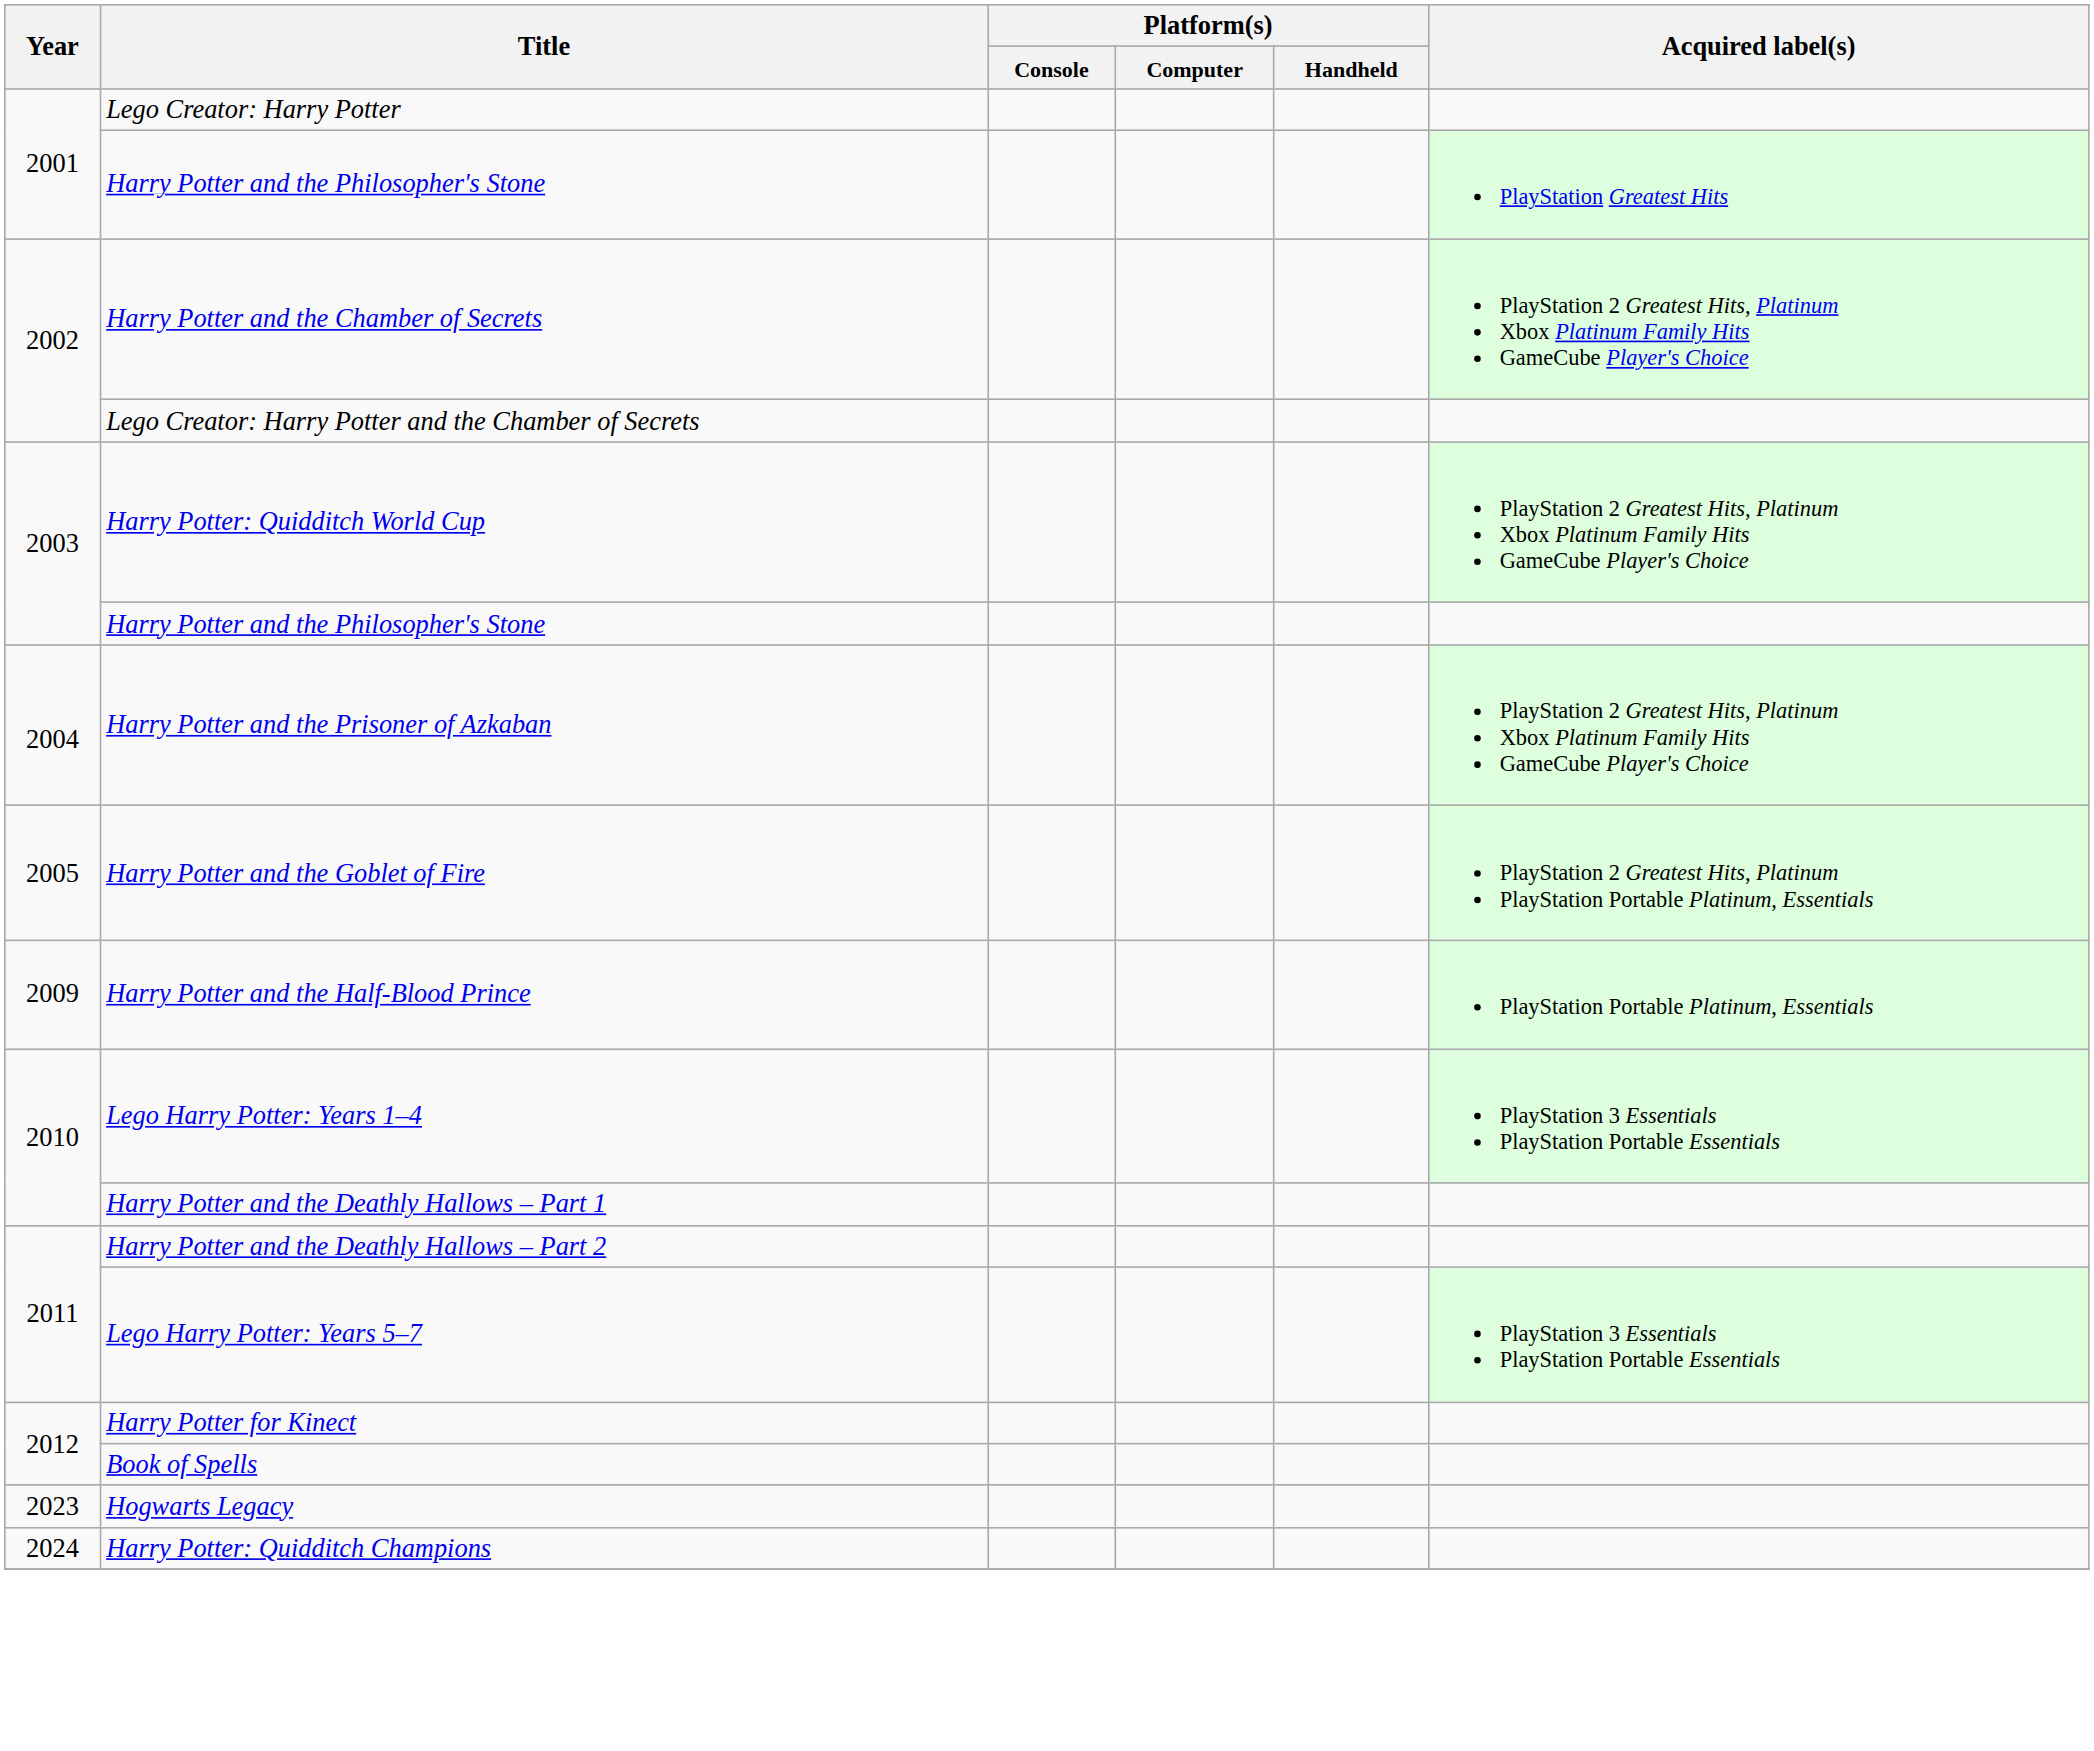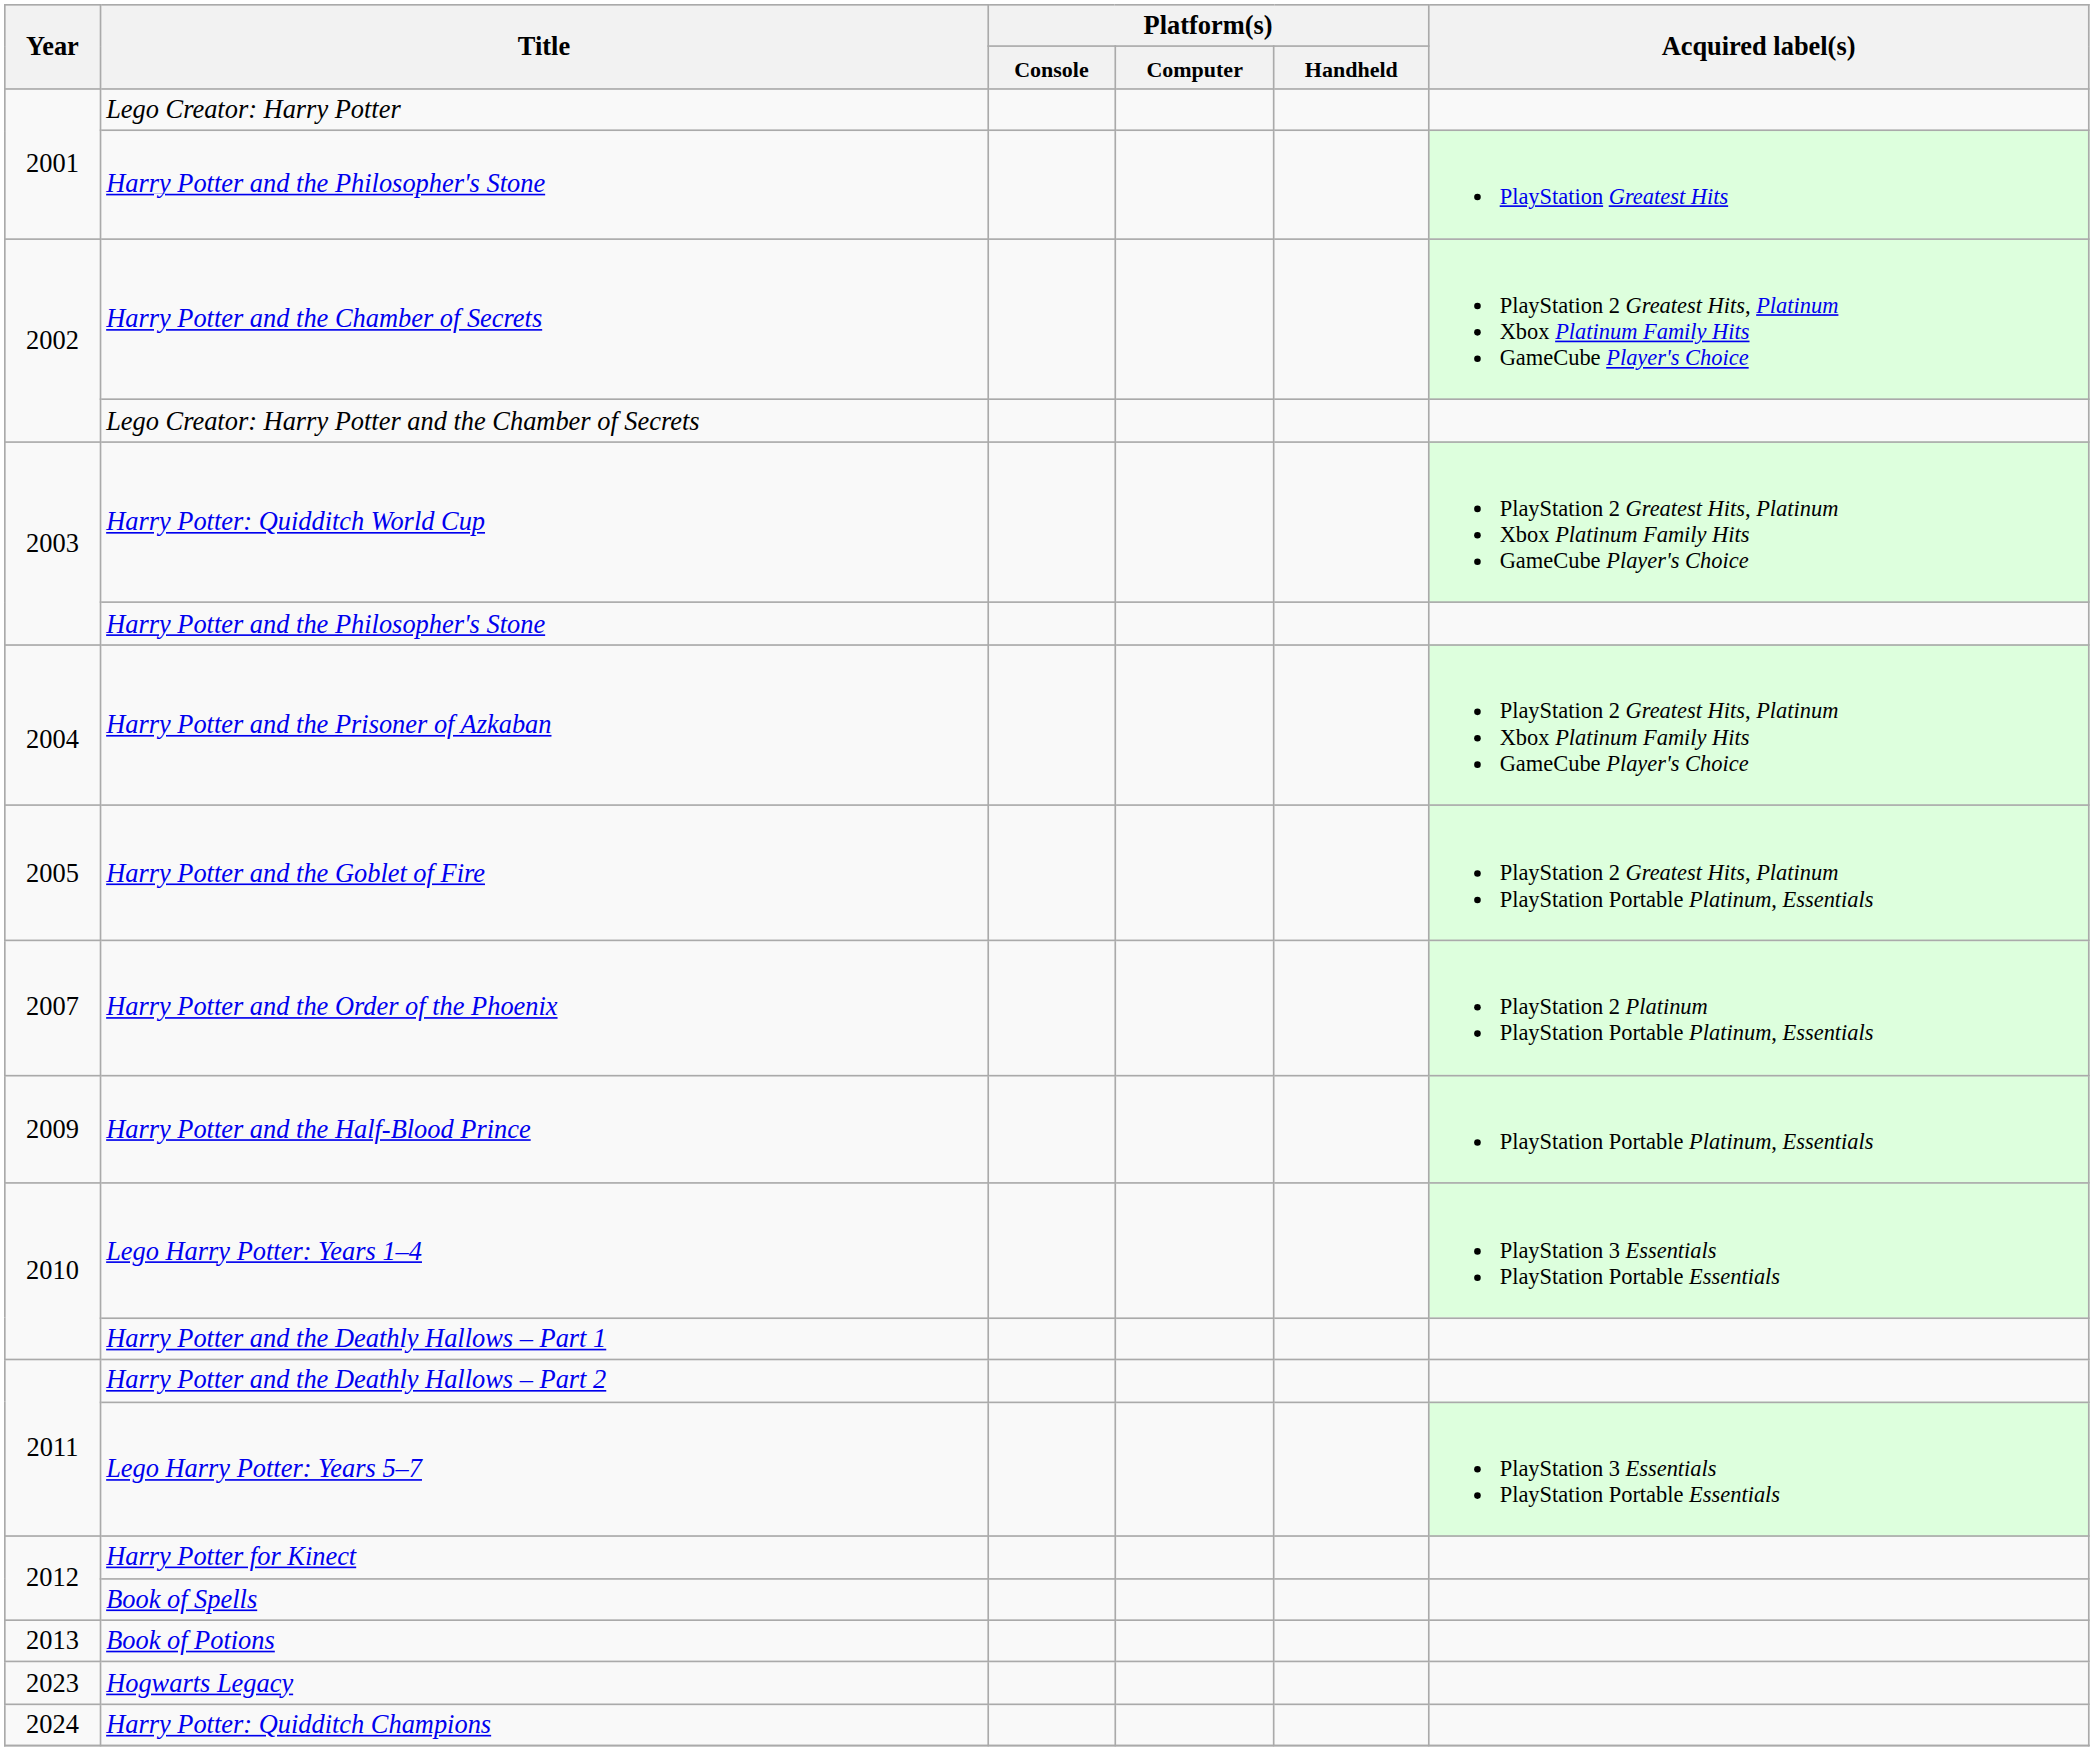+ row: 2007 | Harry Potter and the Order of the Phoenix | PlayStation 2 Platinum PlayStation Portable Platinum, Essentials
+ row: 2013 | Book of Potions
